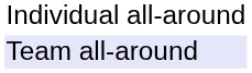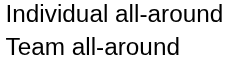row 2 | column 1: lavender background -> no background
